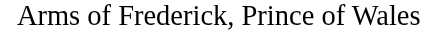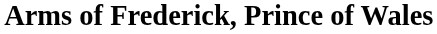row 1 | column 1: normal -> bold
